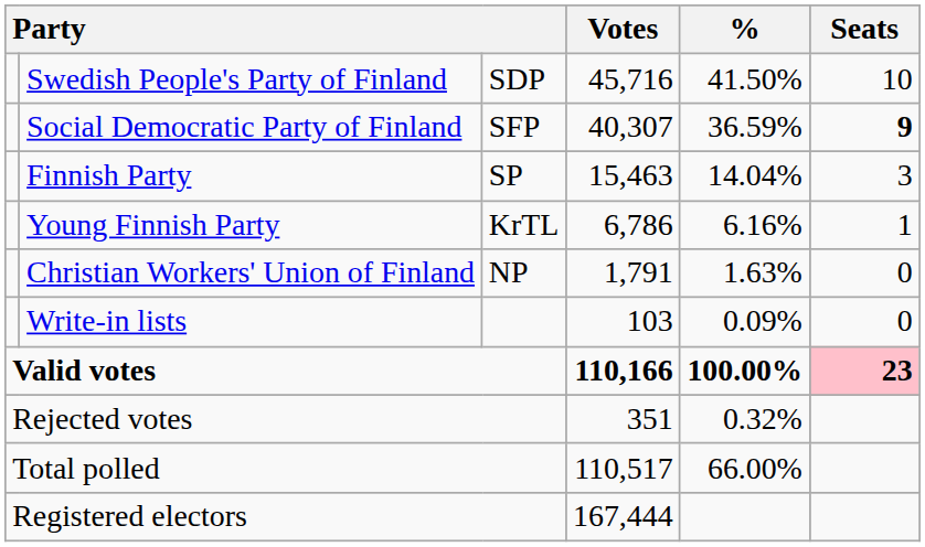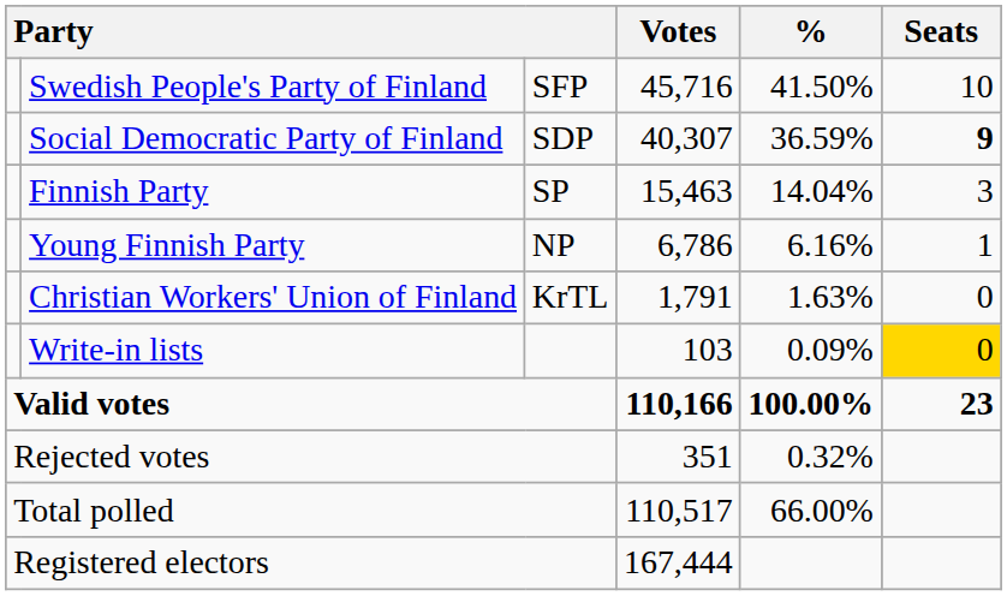Swedish People's Party of Finland | column 3: SDP -> SFP
Social Democratic Party of Finland | column 3: SFP -> SDP
Young Finnish Party | column 3: KrTL -> NP
Christian Workers' Union of Finland | column 3: NP -> KrTL
Write-in lists | Seats: no background -> gold background
Valid votes | Seats: pink background -> no background
